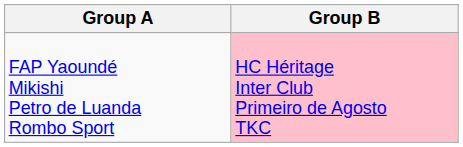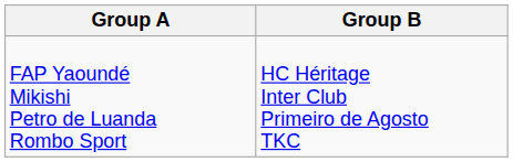FAP Yaoundé Mikishi Petro de Luanda Rombo Sport | Group B: pink background -> no background
